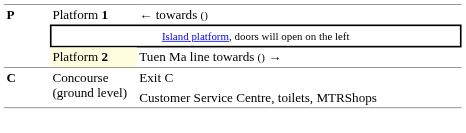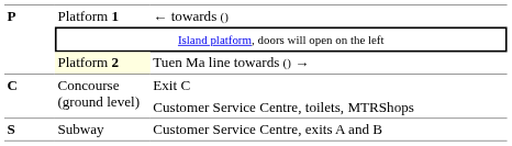+ row: S | Subway | Customer Service Centre, exits A and B
